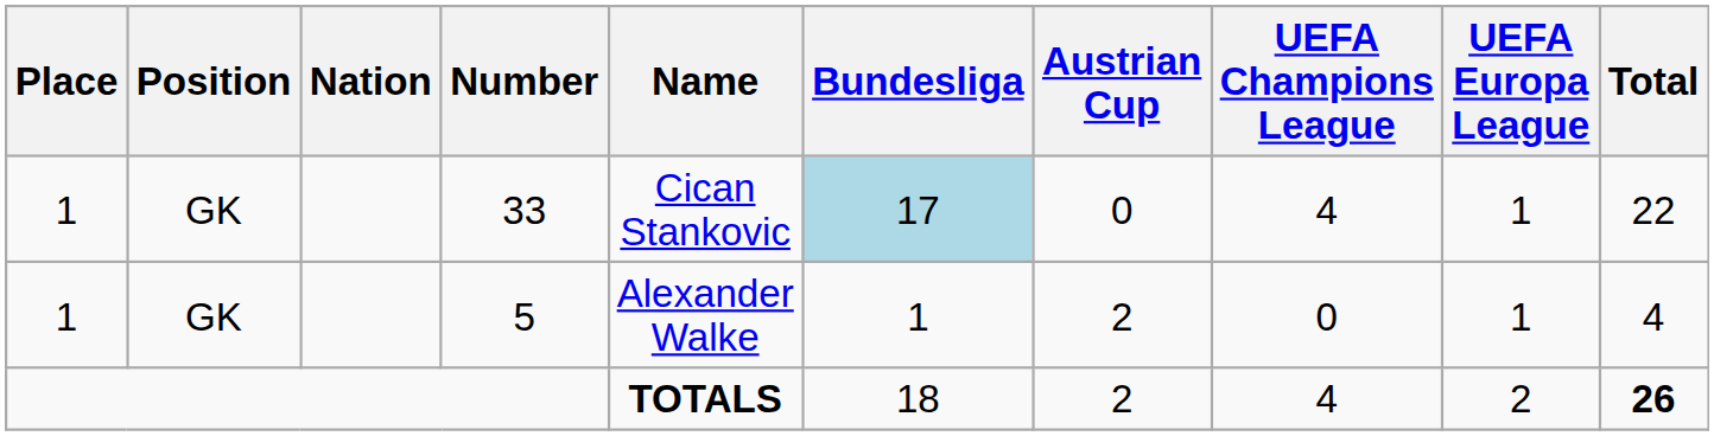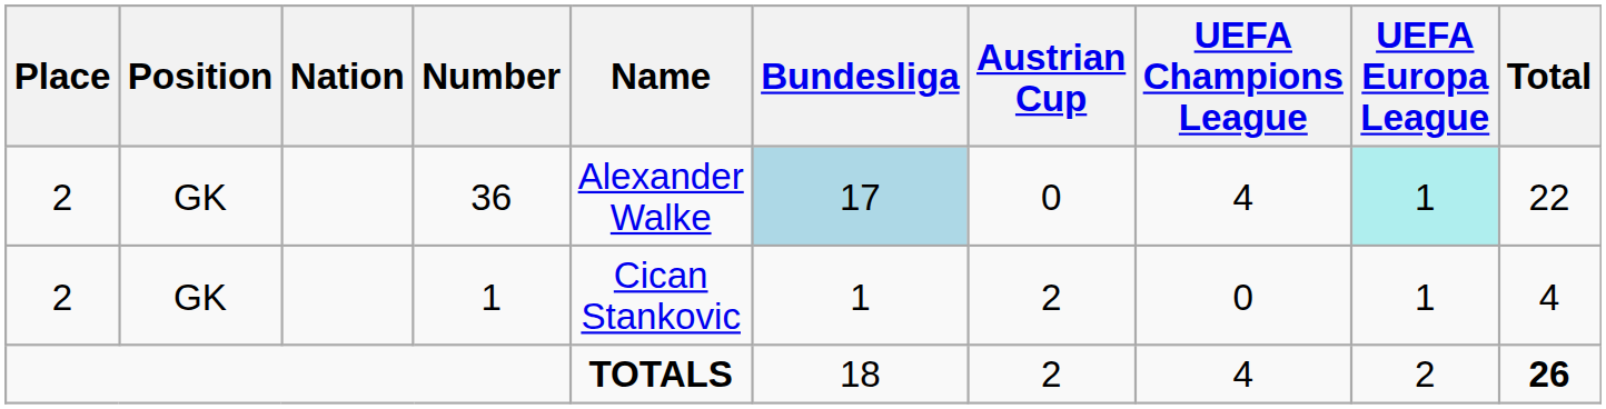row 2 | Place: 1 -> 2
row 2 | Number: 33 -> 36
row 2 | Name: Cican Stankovic -> Alexander Walke
row 2 | UEFA Europa League: no background -> paleturquoise background
row 3 | Place: 1 -> 2
row 3 | Number: 5 -> 1
row 3 | Name: Alexander Walke -> Cican Stankovic
